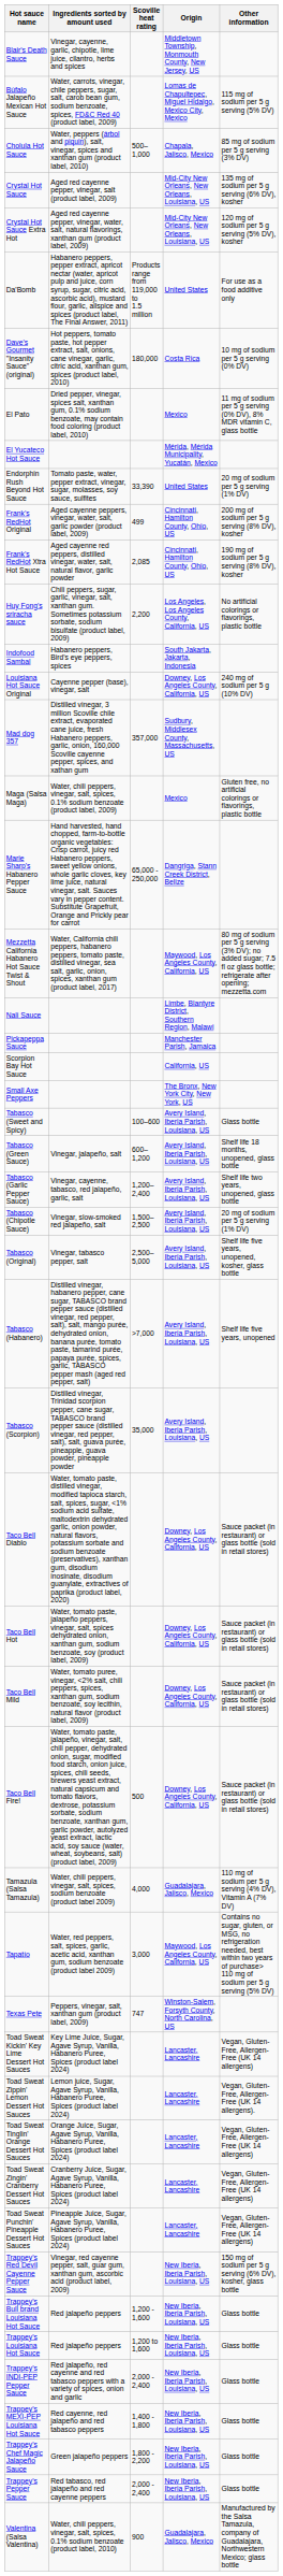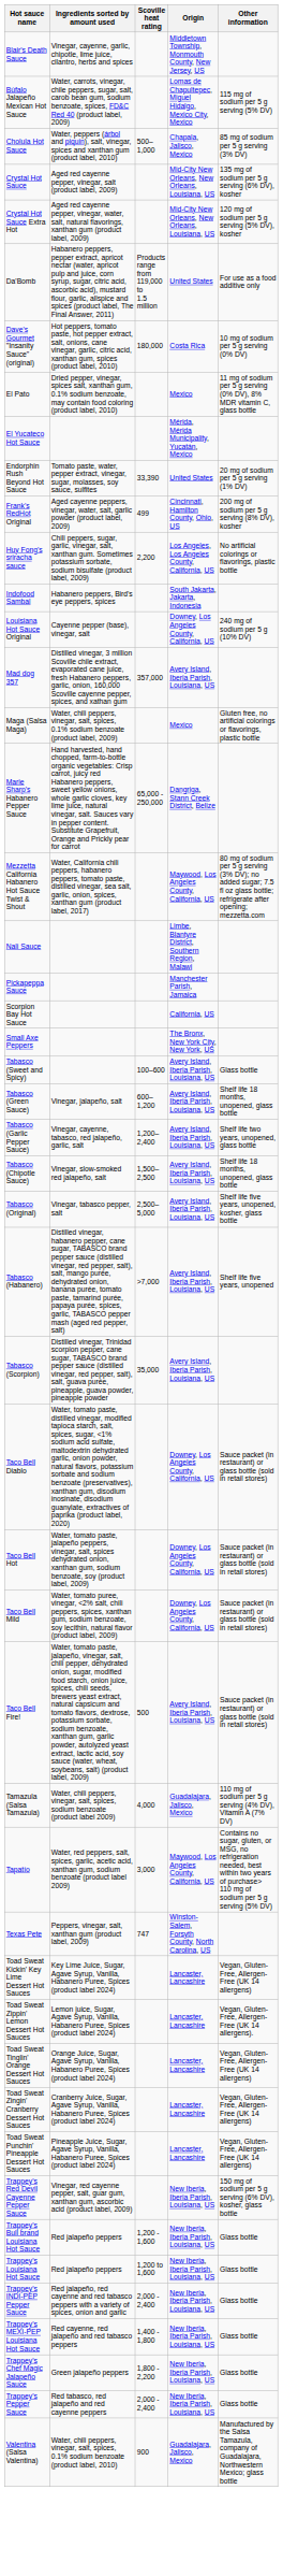- row: Frank's RedHot Xtra Hot Sauce | Aged cayenne red peppers, distilled vinegar, water, salt, natural flavor, garlic powder | 2,085 | Cincinnati, Hamilton County, Ohio, US | 190 mg of sodium per 5 g serving (8% DV), kosher
Mad dog 357 | Origin: Sudbury, Middlesex County, Massachusetts, US -> Avery Island, Iberia Parish, Louisiana, US
Tabasco (Chipotle Sauce) | Other information: 20 mg of sodium per 5 g serving (1% DV) -> Shelf life 18 months, unopened, glass bottle
Taco Bell Fire! | Origin: Downey, Los Angeles County, California, US -> Avery Island, Iberia Parish, Louisiana, US
